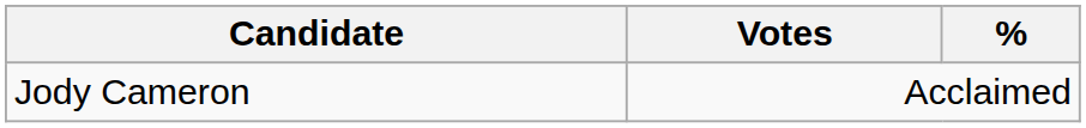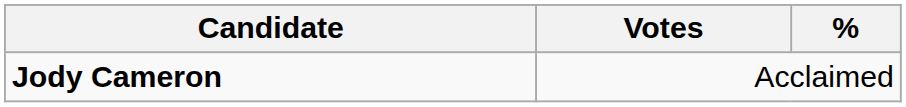Jody Cameron | Candidate: normal -> bold
